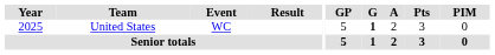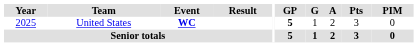United States | Event: normal -> bold
United States | GP: normal -> bold
United States | G: bold -> normal
